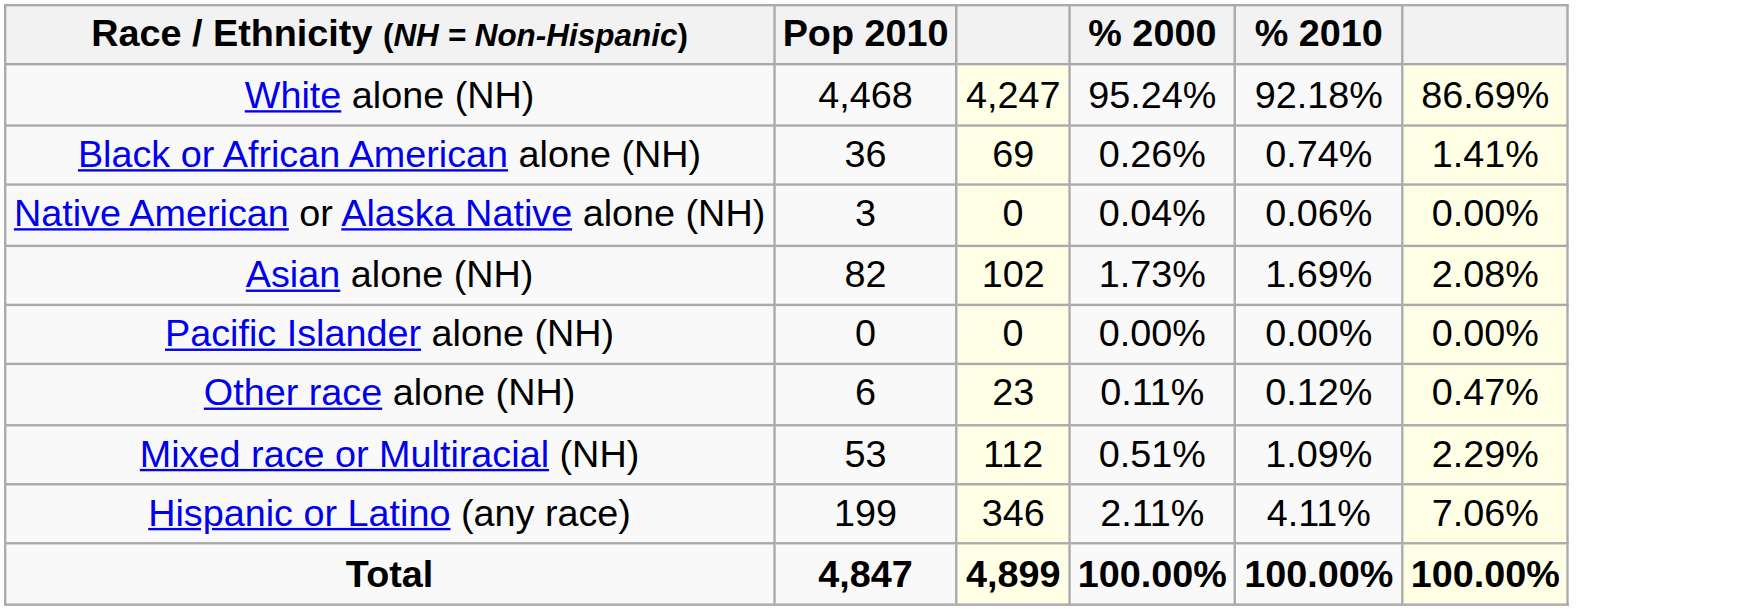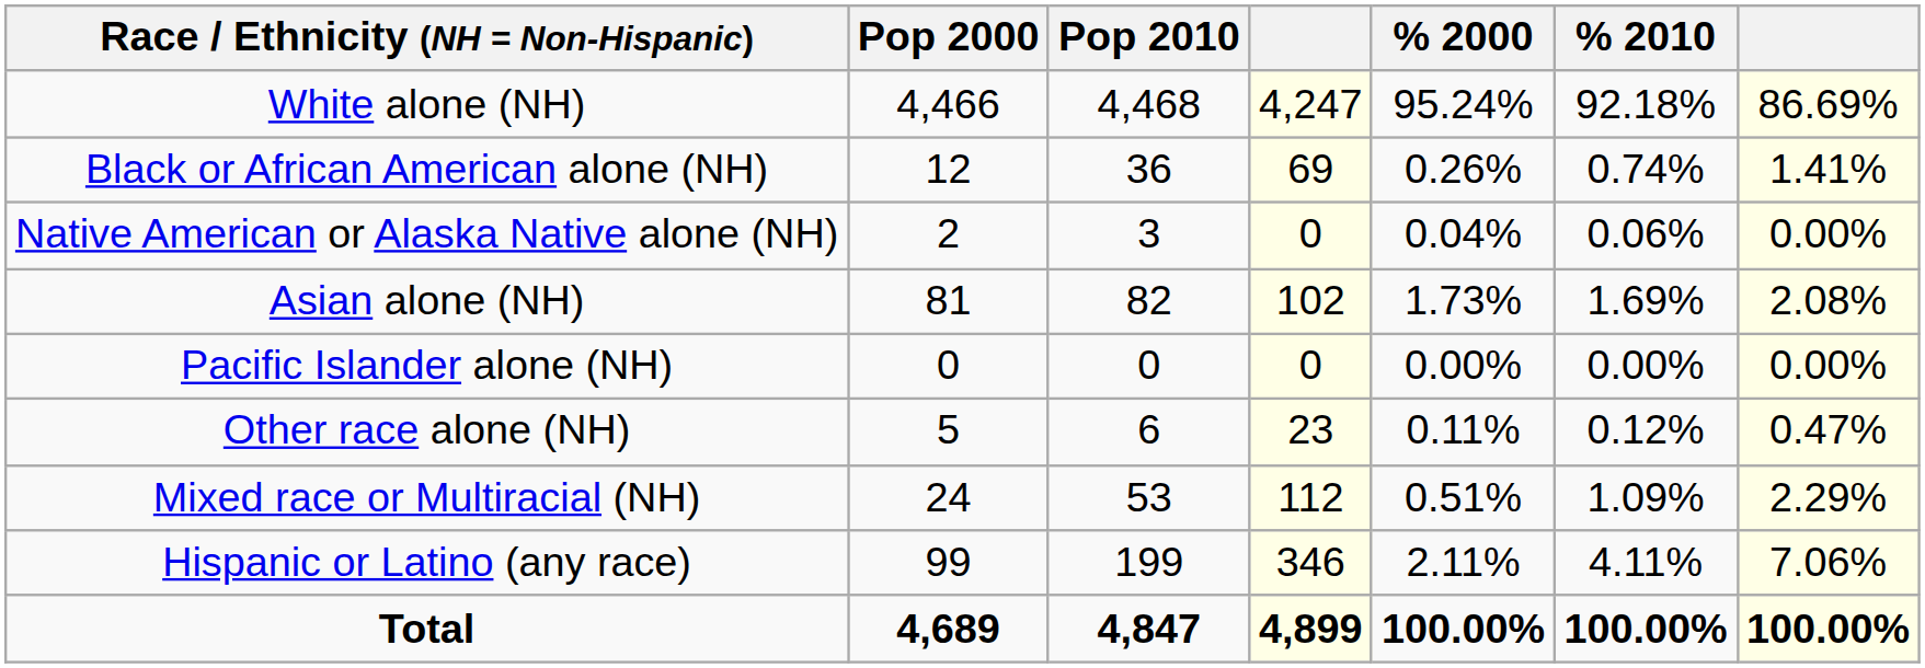+ column: Pop 2000 | 4,466 | 12 | 2 | 81 | 0 | 5 | 24 | 99 | 4,689
